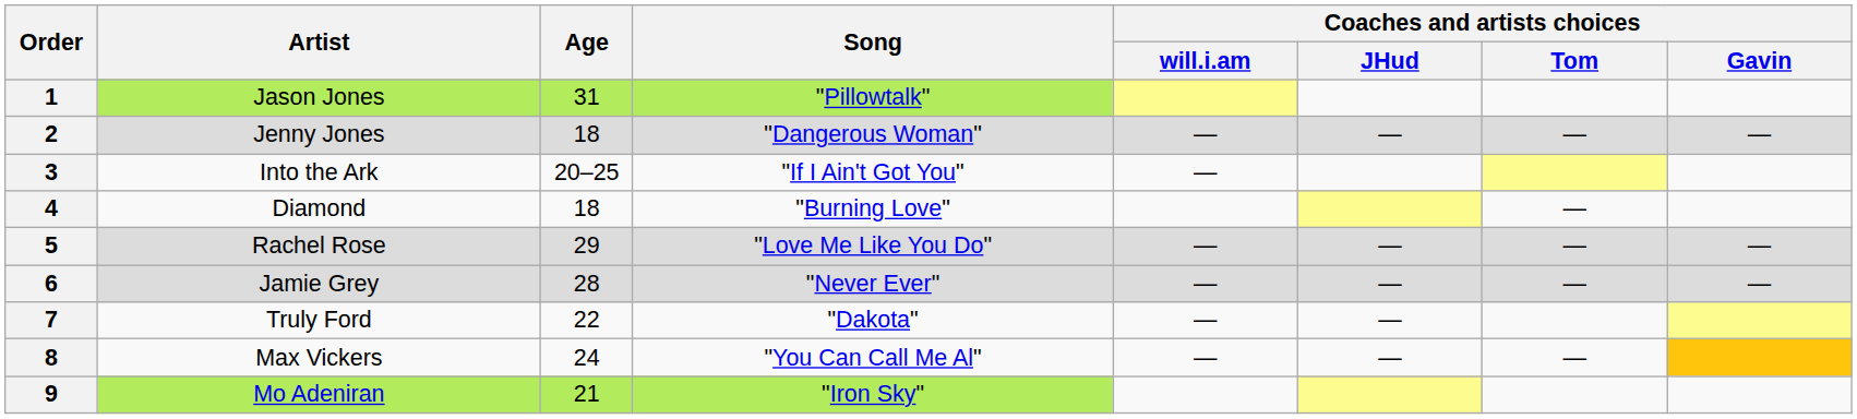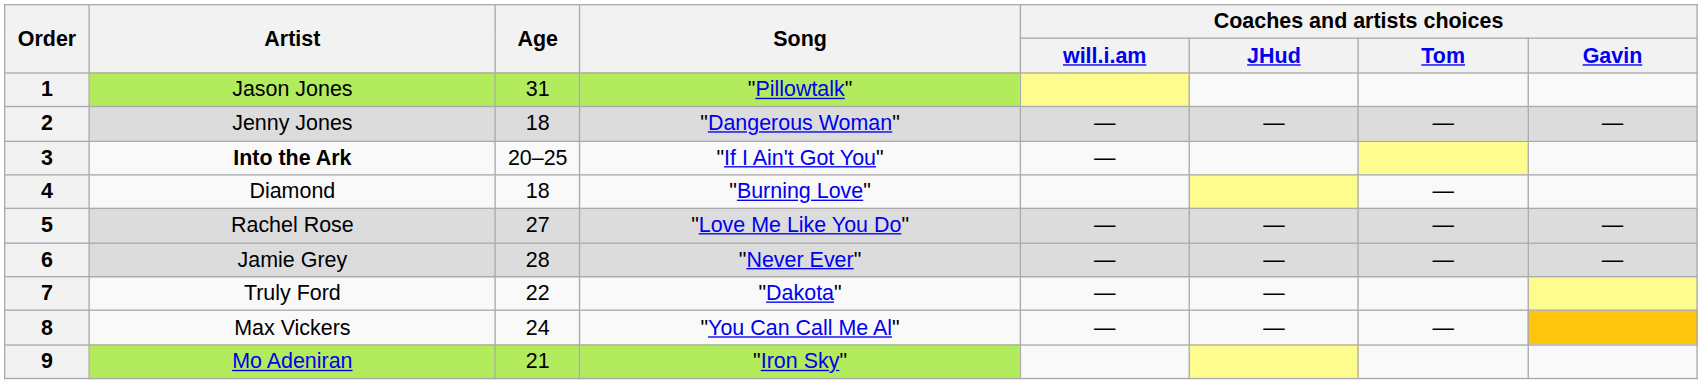3 | Artist: normal -> bold
5 | Age: 29 -> 27
